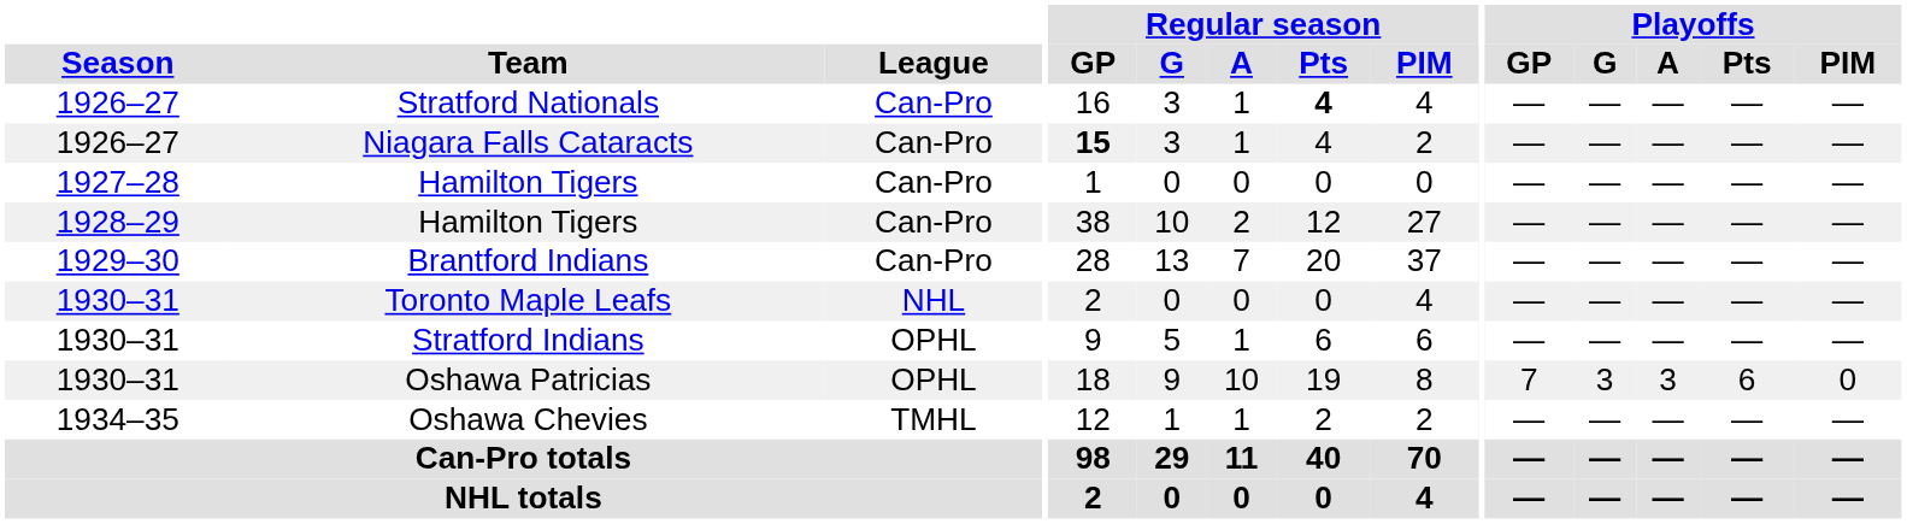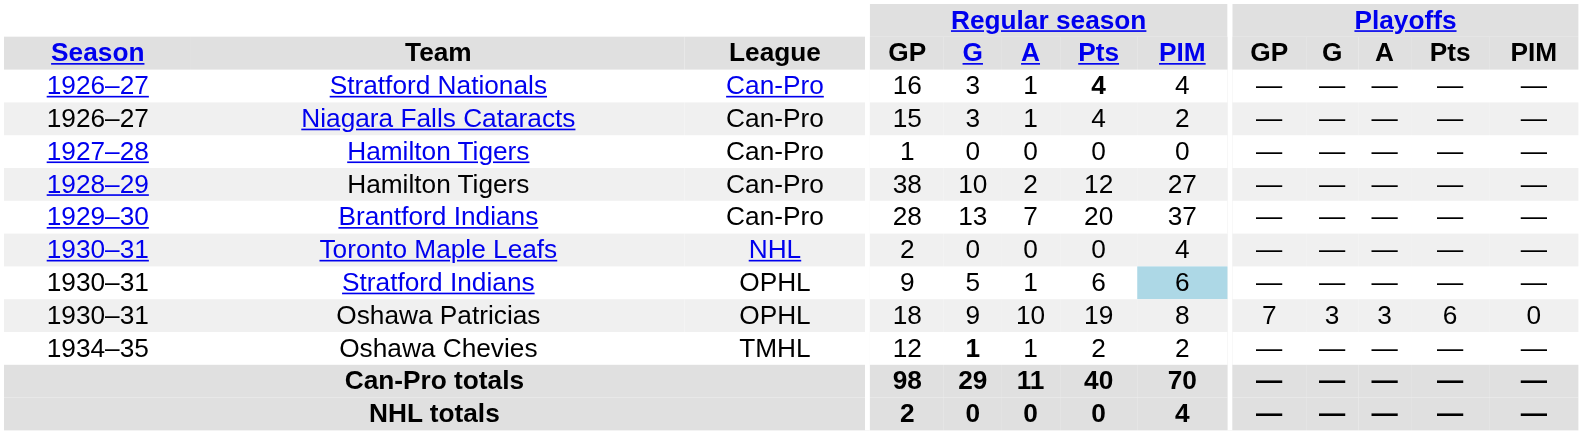Niagara Falls Cataracts | Regular season / GP: bold -> normal
Stratford Indians | Regular season / PIM: no background -> lightblue background
Oshawa Chevies | Regular season / G: normal -> bold
